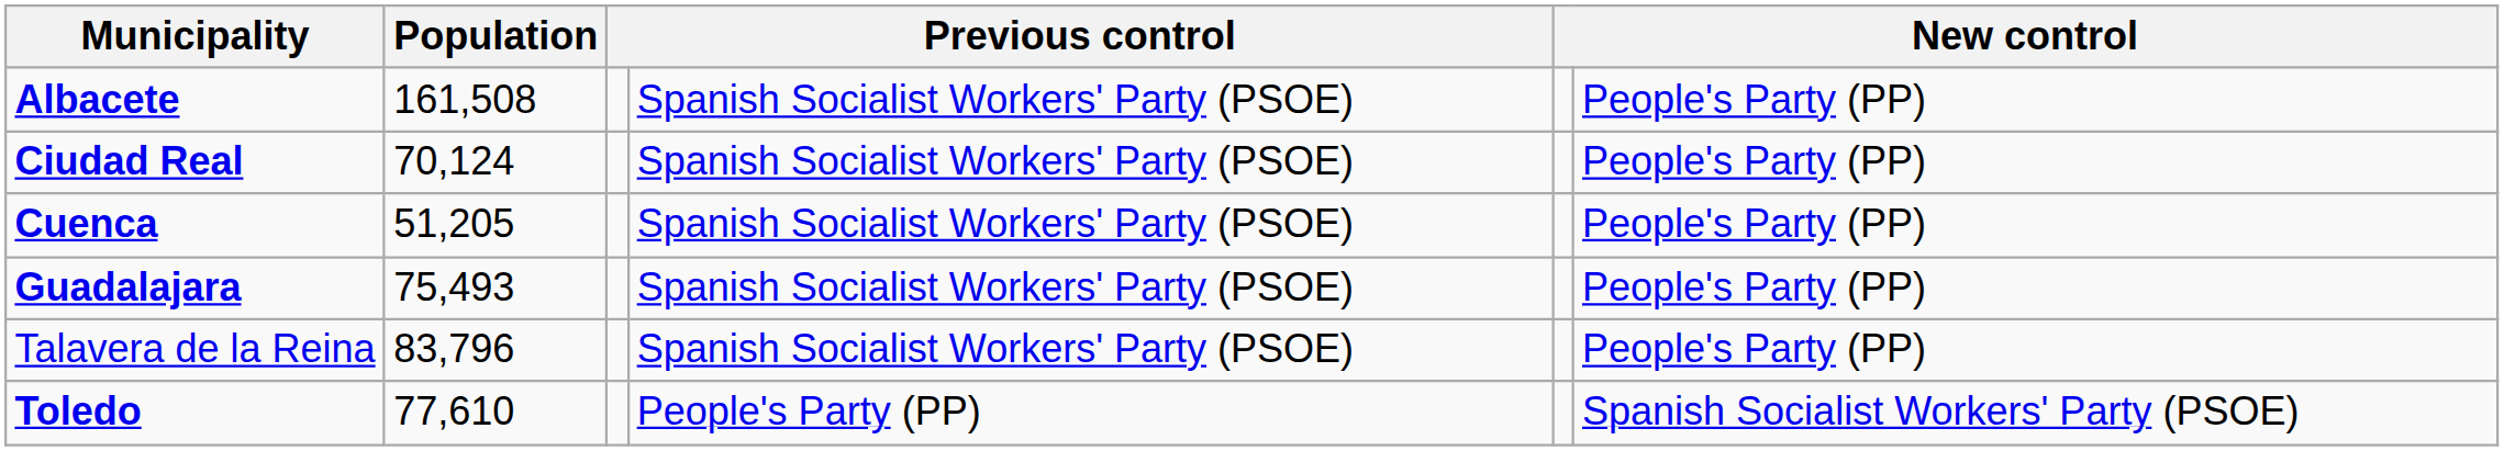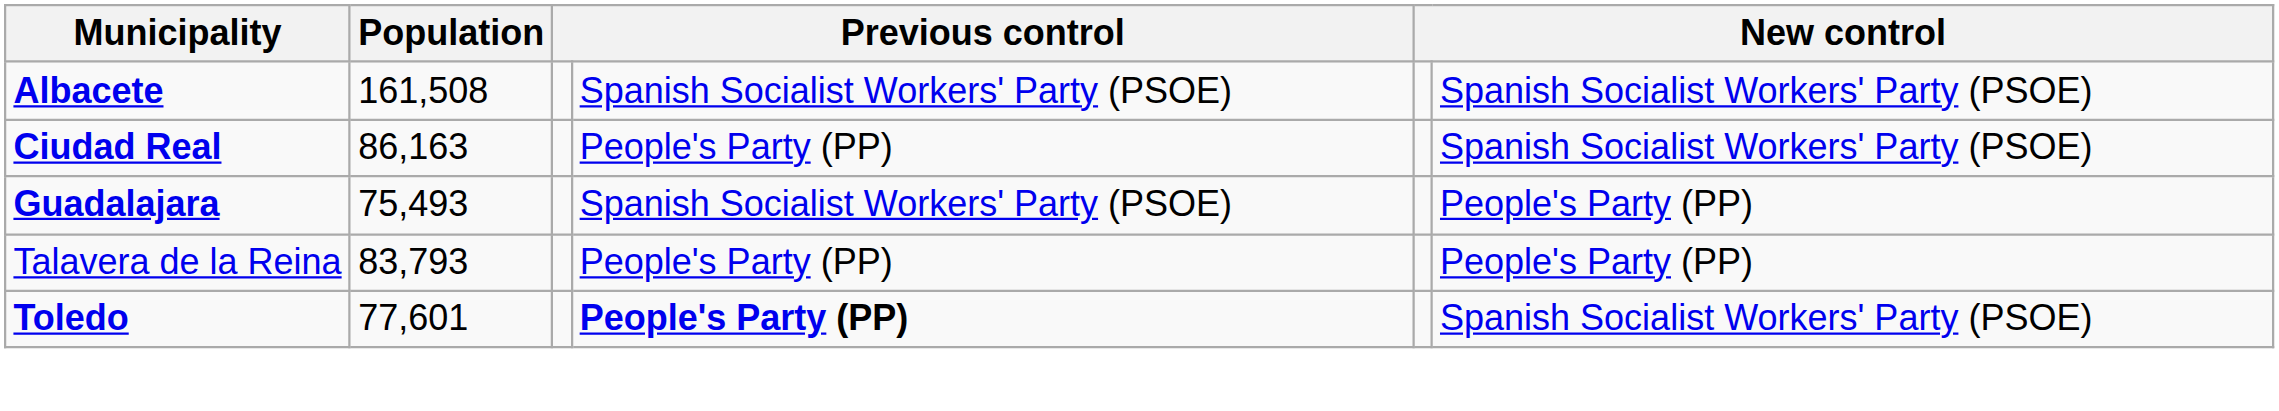Albacete | column 6: People's Party (PP) -> Spanish Socialist Workers' Party (PSOE)
Ciudad Real | Population: 70,124 -> 86,163
Ciudad Real | column 4: Spanish Socialist Workers' Party (PSOE) -> People's Party (PP)
Ciudad Real | column 6: People's Party (PP) -> Spanish Socialist Workers' Party (PSOE)
- row: Cuenca | 51,205 | Spanish Socialist Workers' Party (PSOE) | People's Party (PP)
Talavera de la Reina | Population: 83,796 -> 83,793
Talavera de la Reina | column 4: Spanish Socialist Workers' Party (PSOE) -> People's Party (PP)
Toledo | Population: 77,610 -> 77,601
Toledo | column 4: normal -> bold
